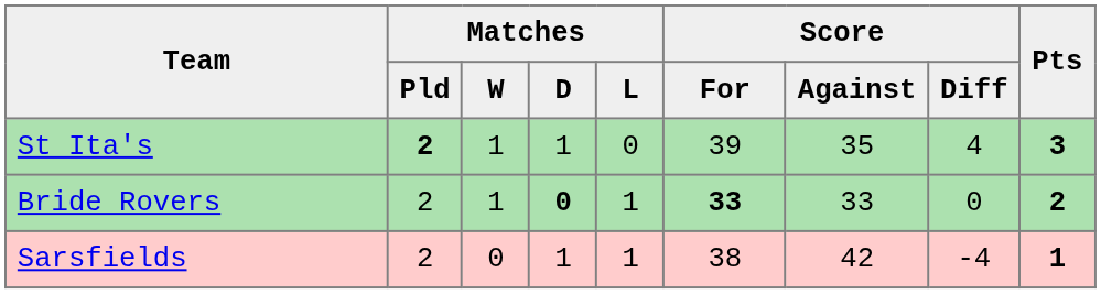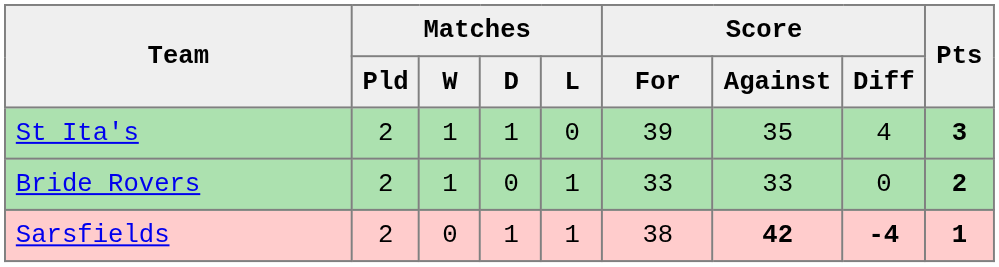St Ita's | Matches / Pld: bold -> normal
Bride Rovers | Matches / D: bold -> normal
Bride Rovers | Score / For: bold -> normal
Sarsfields | Score / Against: normal -> bold
Sarsfields | Score / Diff: normal -> bold
